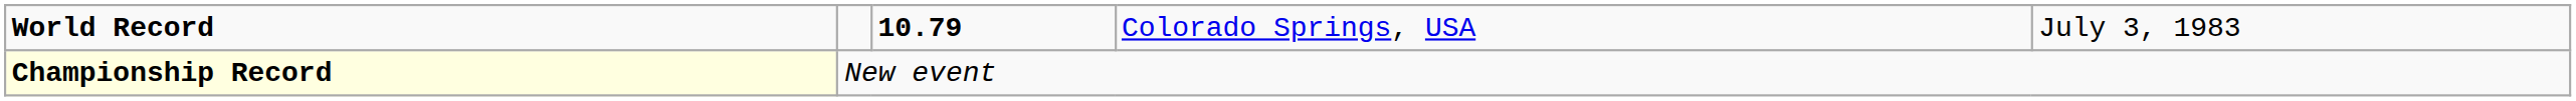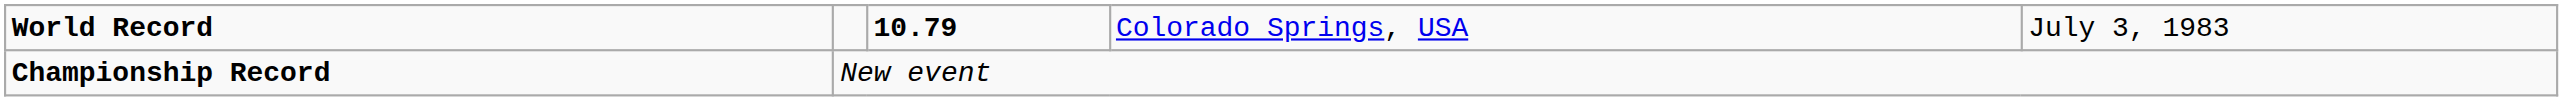Championship Record | column 1: lightyellow background -> no background
